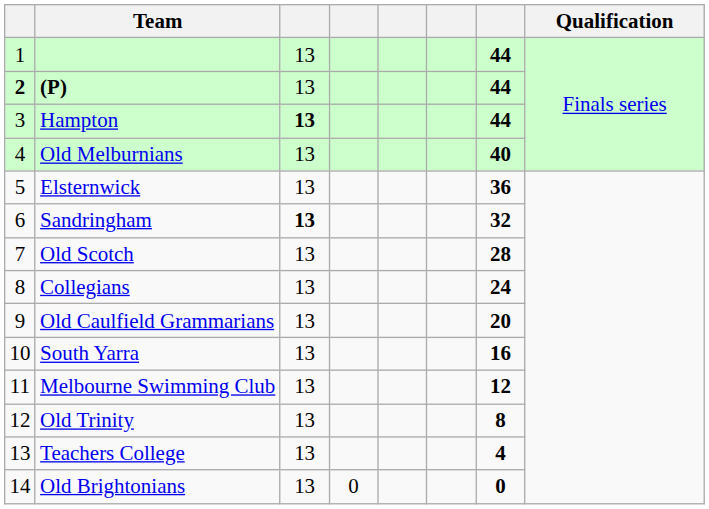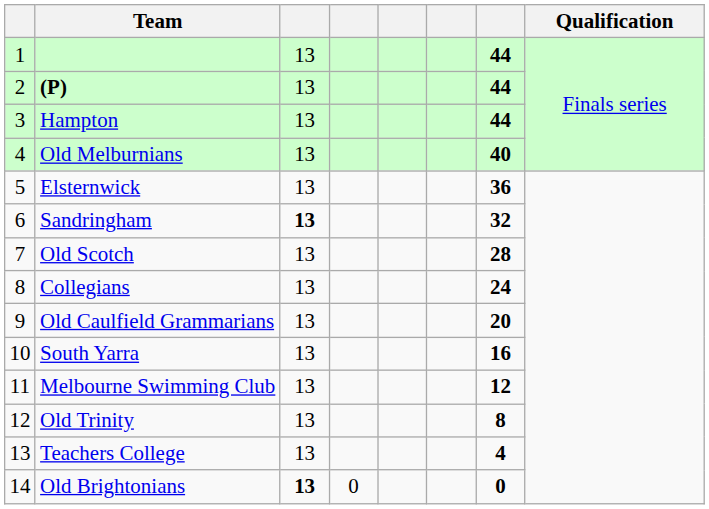(P) | column 1: bold -> normal
Hampton | column 3: bold -> normal
Old Brightonians | column 3: normal -> bold
